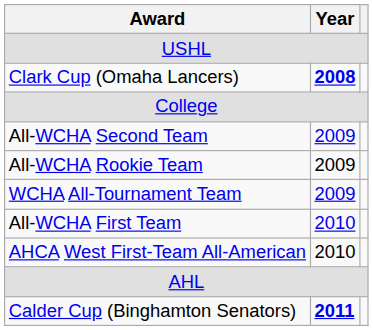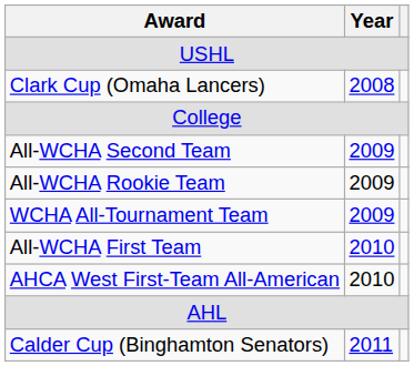Clark Cup (Omaha Lancers) | Year: bold -> normal
Calder Cup (Binghamton Senators) | Year: bold -> normal
